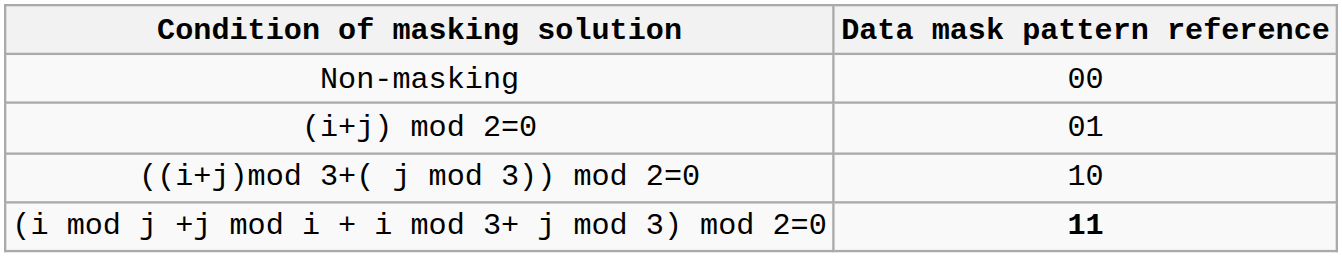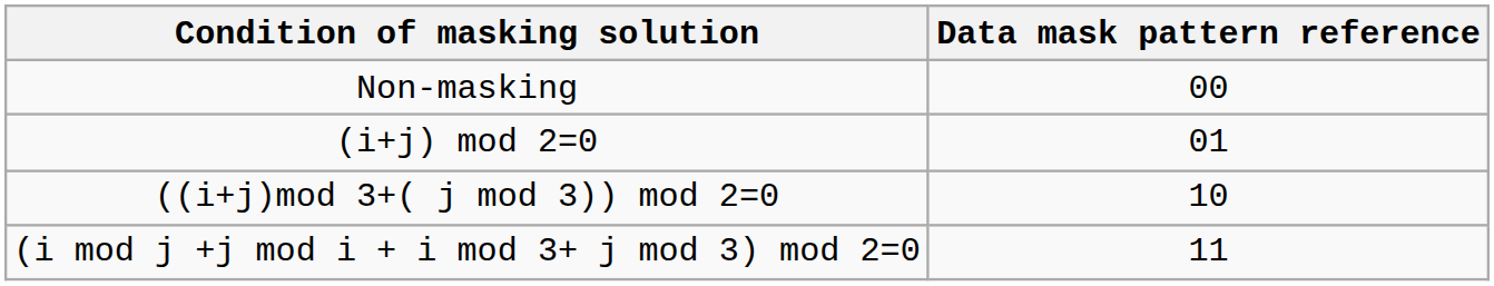(i mod j +j mod i + i mod 3+ j mod 3) mod 2=0 | Data mask pattern reference: bold -> normal
